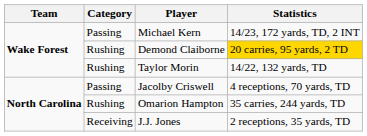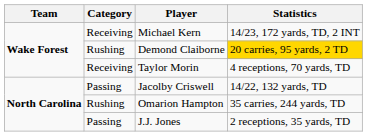Michael Kern | Category: Passing -> Receiving
Taylor Morin | Category: Rushing -> Receiving
Taylor Morin | Statistics: 14/22, 132 yards, TD -> 4 receptions, 70 yards, TD
Jacolby Criswell | Statistics: 4 receptions, 70 yards, TD -> 14/22, 132 yards, TD
J.J. Jones | Category: Receiving -> Passing
